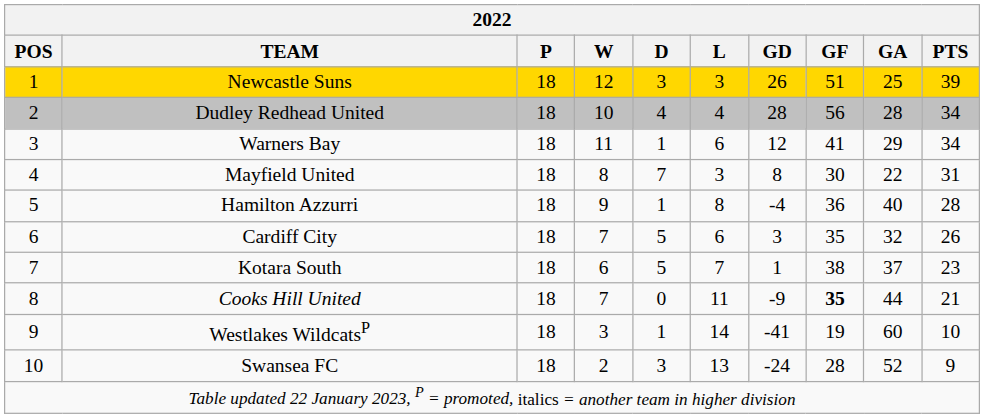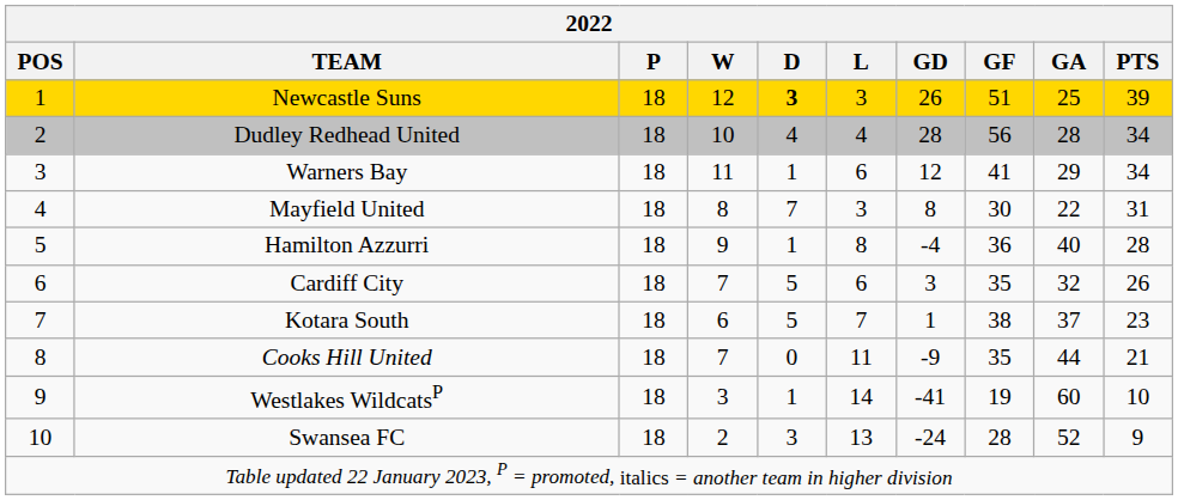Newcastle Suns | D: normal -> bold
Cooks Hill United | GF: bold -> normal
